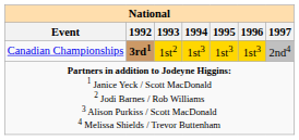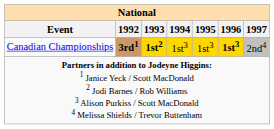Canadian Championships | 1993: normal -> bold
Canadian Championships | 1996: normal -> bold
